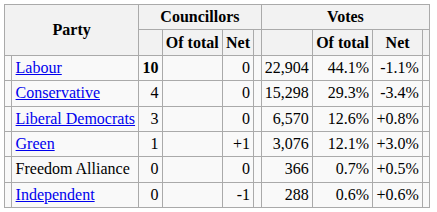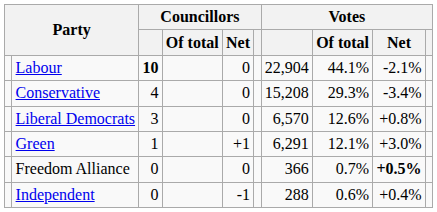Labour | Votes / Net: -1.1% -> -2.1%
Conservative | column 7: 15,298 -> 15,208
Green | column 7: 3,076 -> 6,291
Freedom Alliance | Votes / Net: normal -> bold
Independent | Votes / Net: +0.6% -> +0.4%
